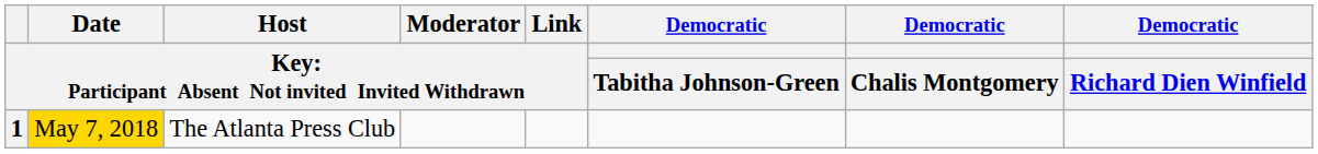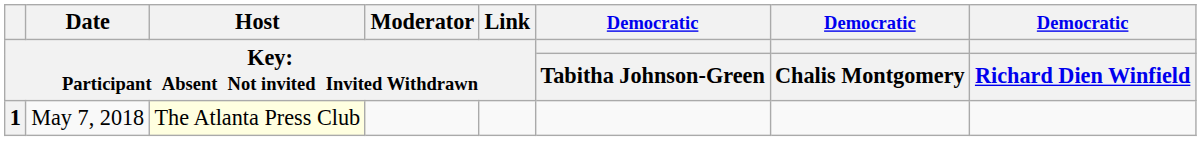1 | column 2: gold background -> no background
1 | column 3: no background -> lightyellow background
